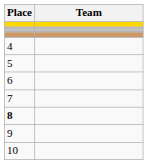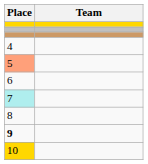row 6 | Place: no background -> lightsalmon background
row 8 | Place: no background -> paleturquoise background
row 9 | Place: bold -> normal
row 10 | Place: normal -> bold
row 11 | Place: no background -> gold background
